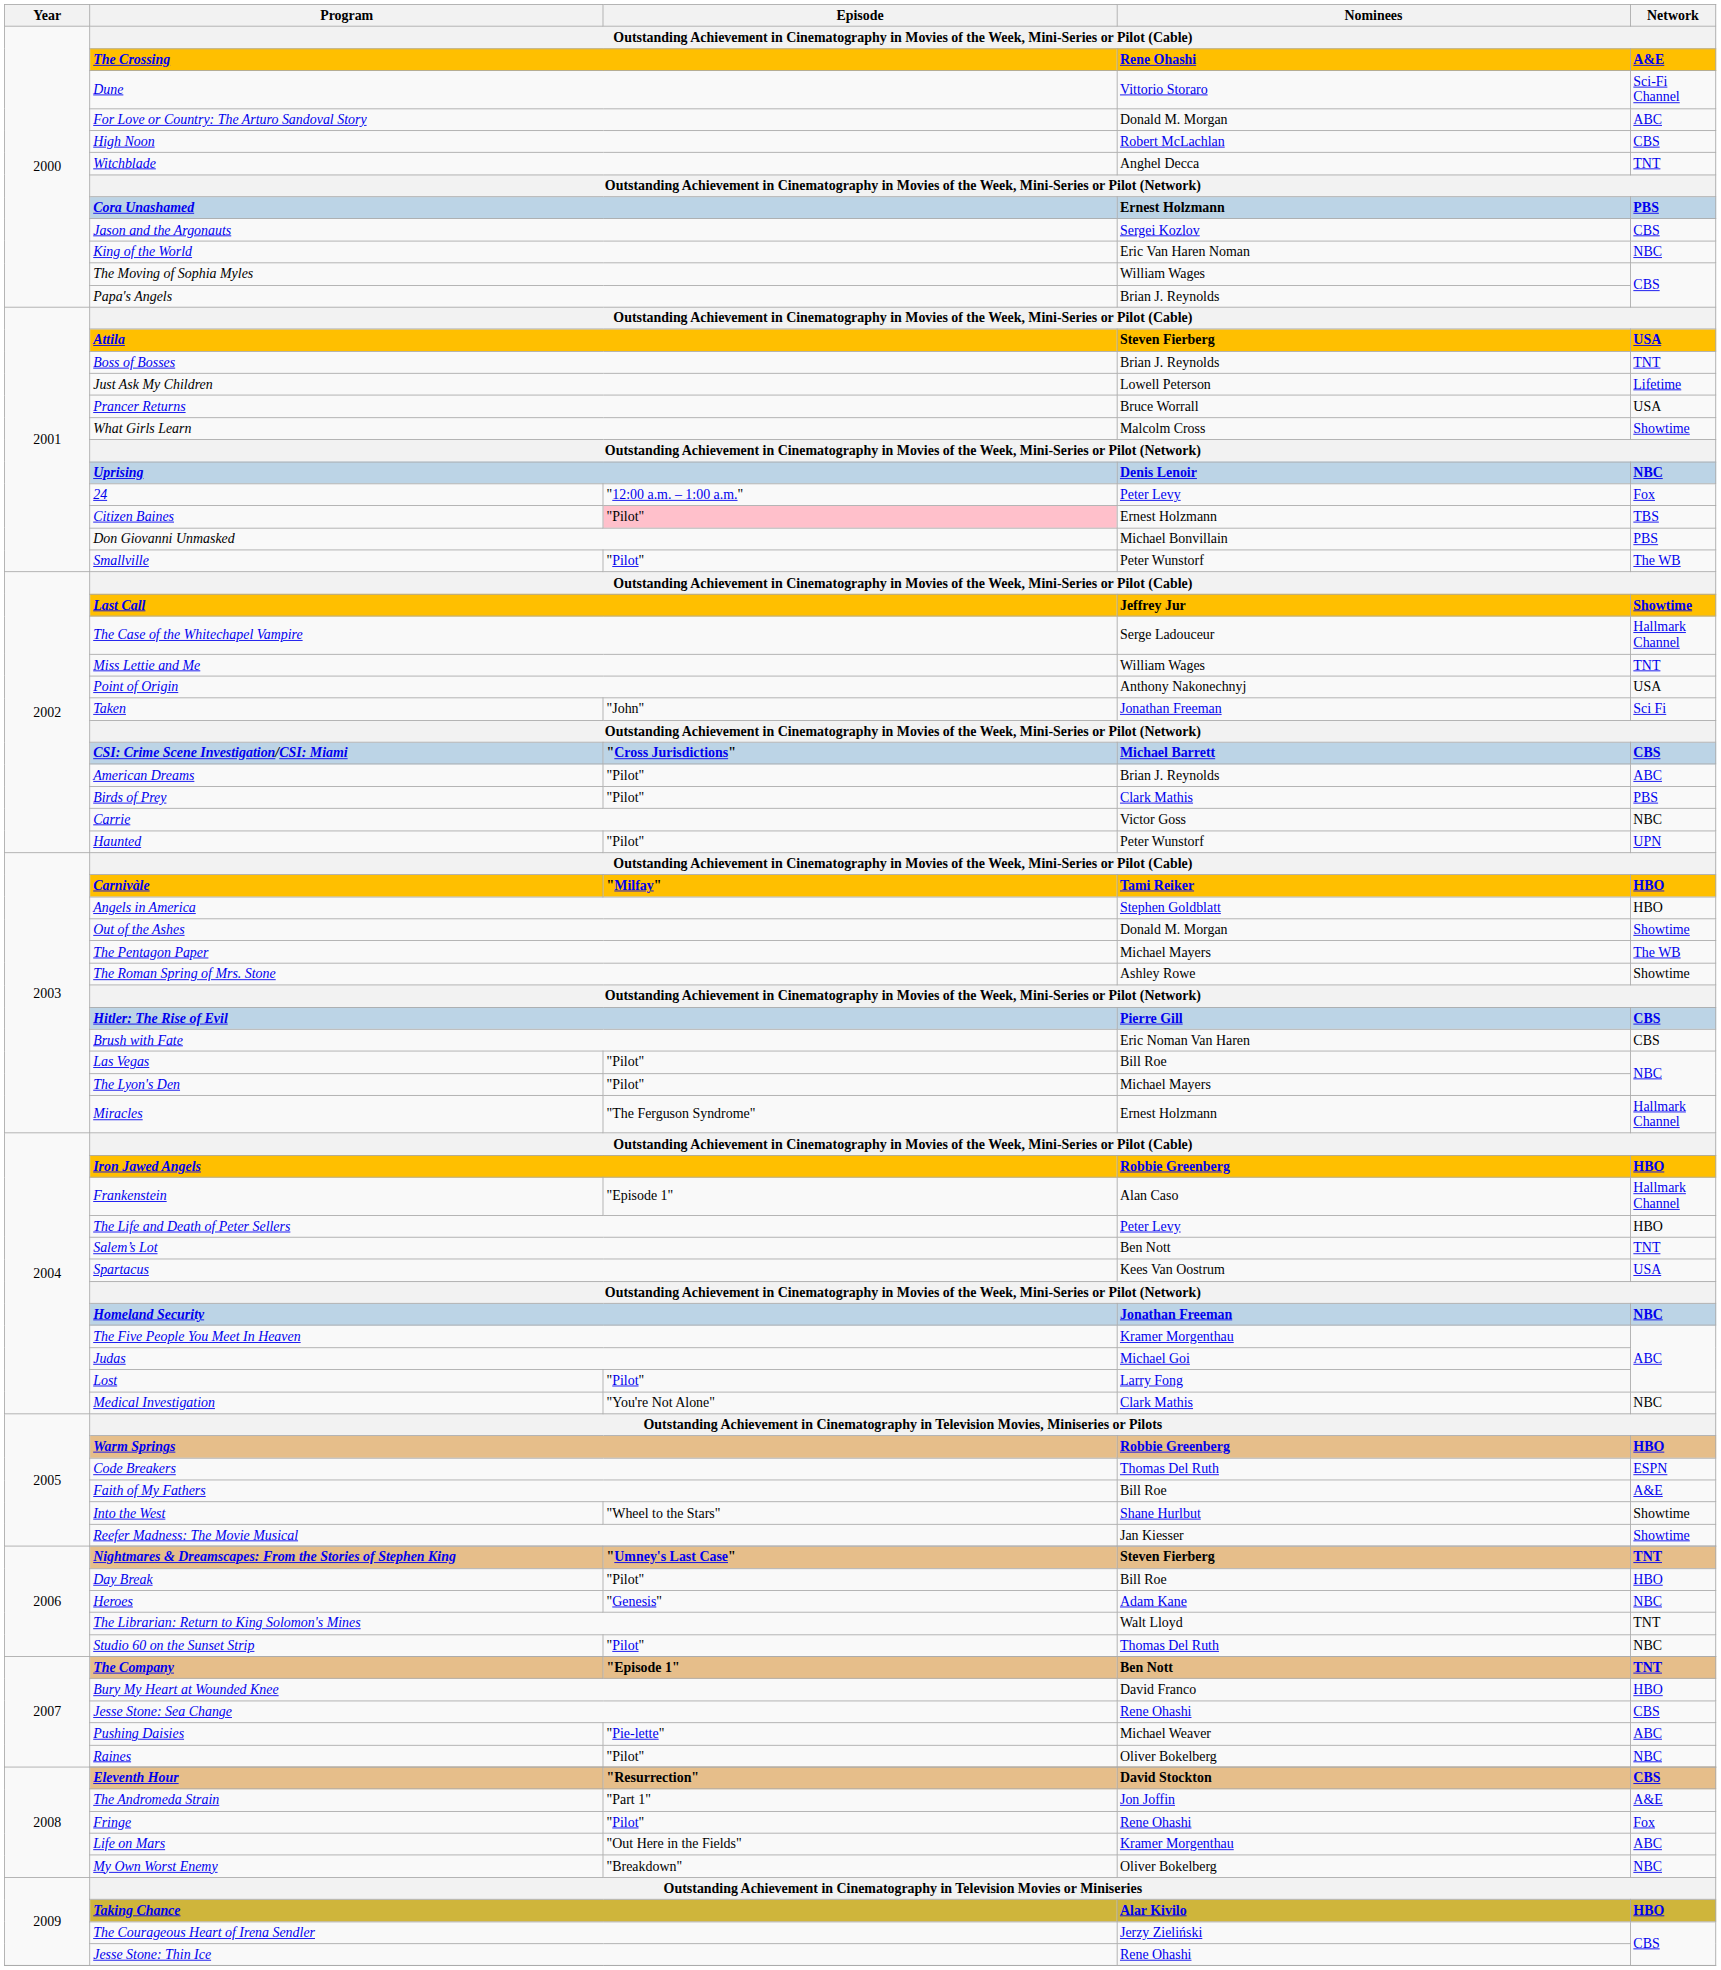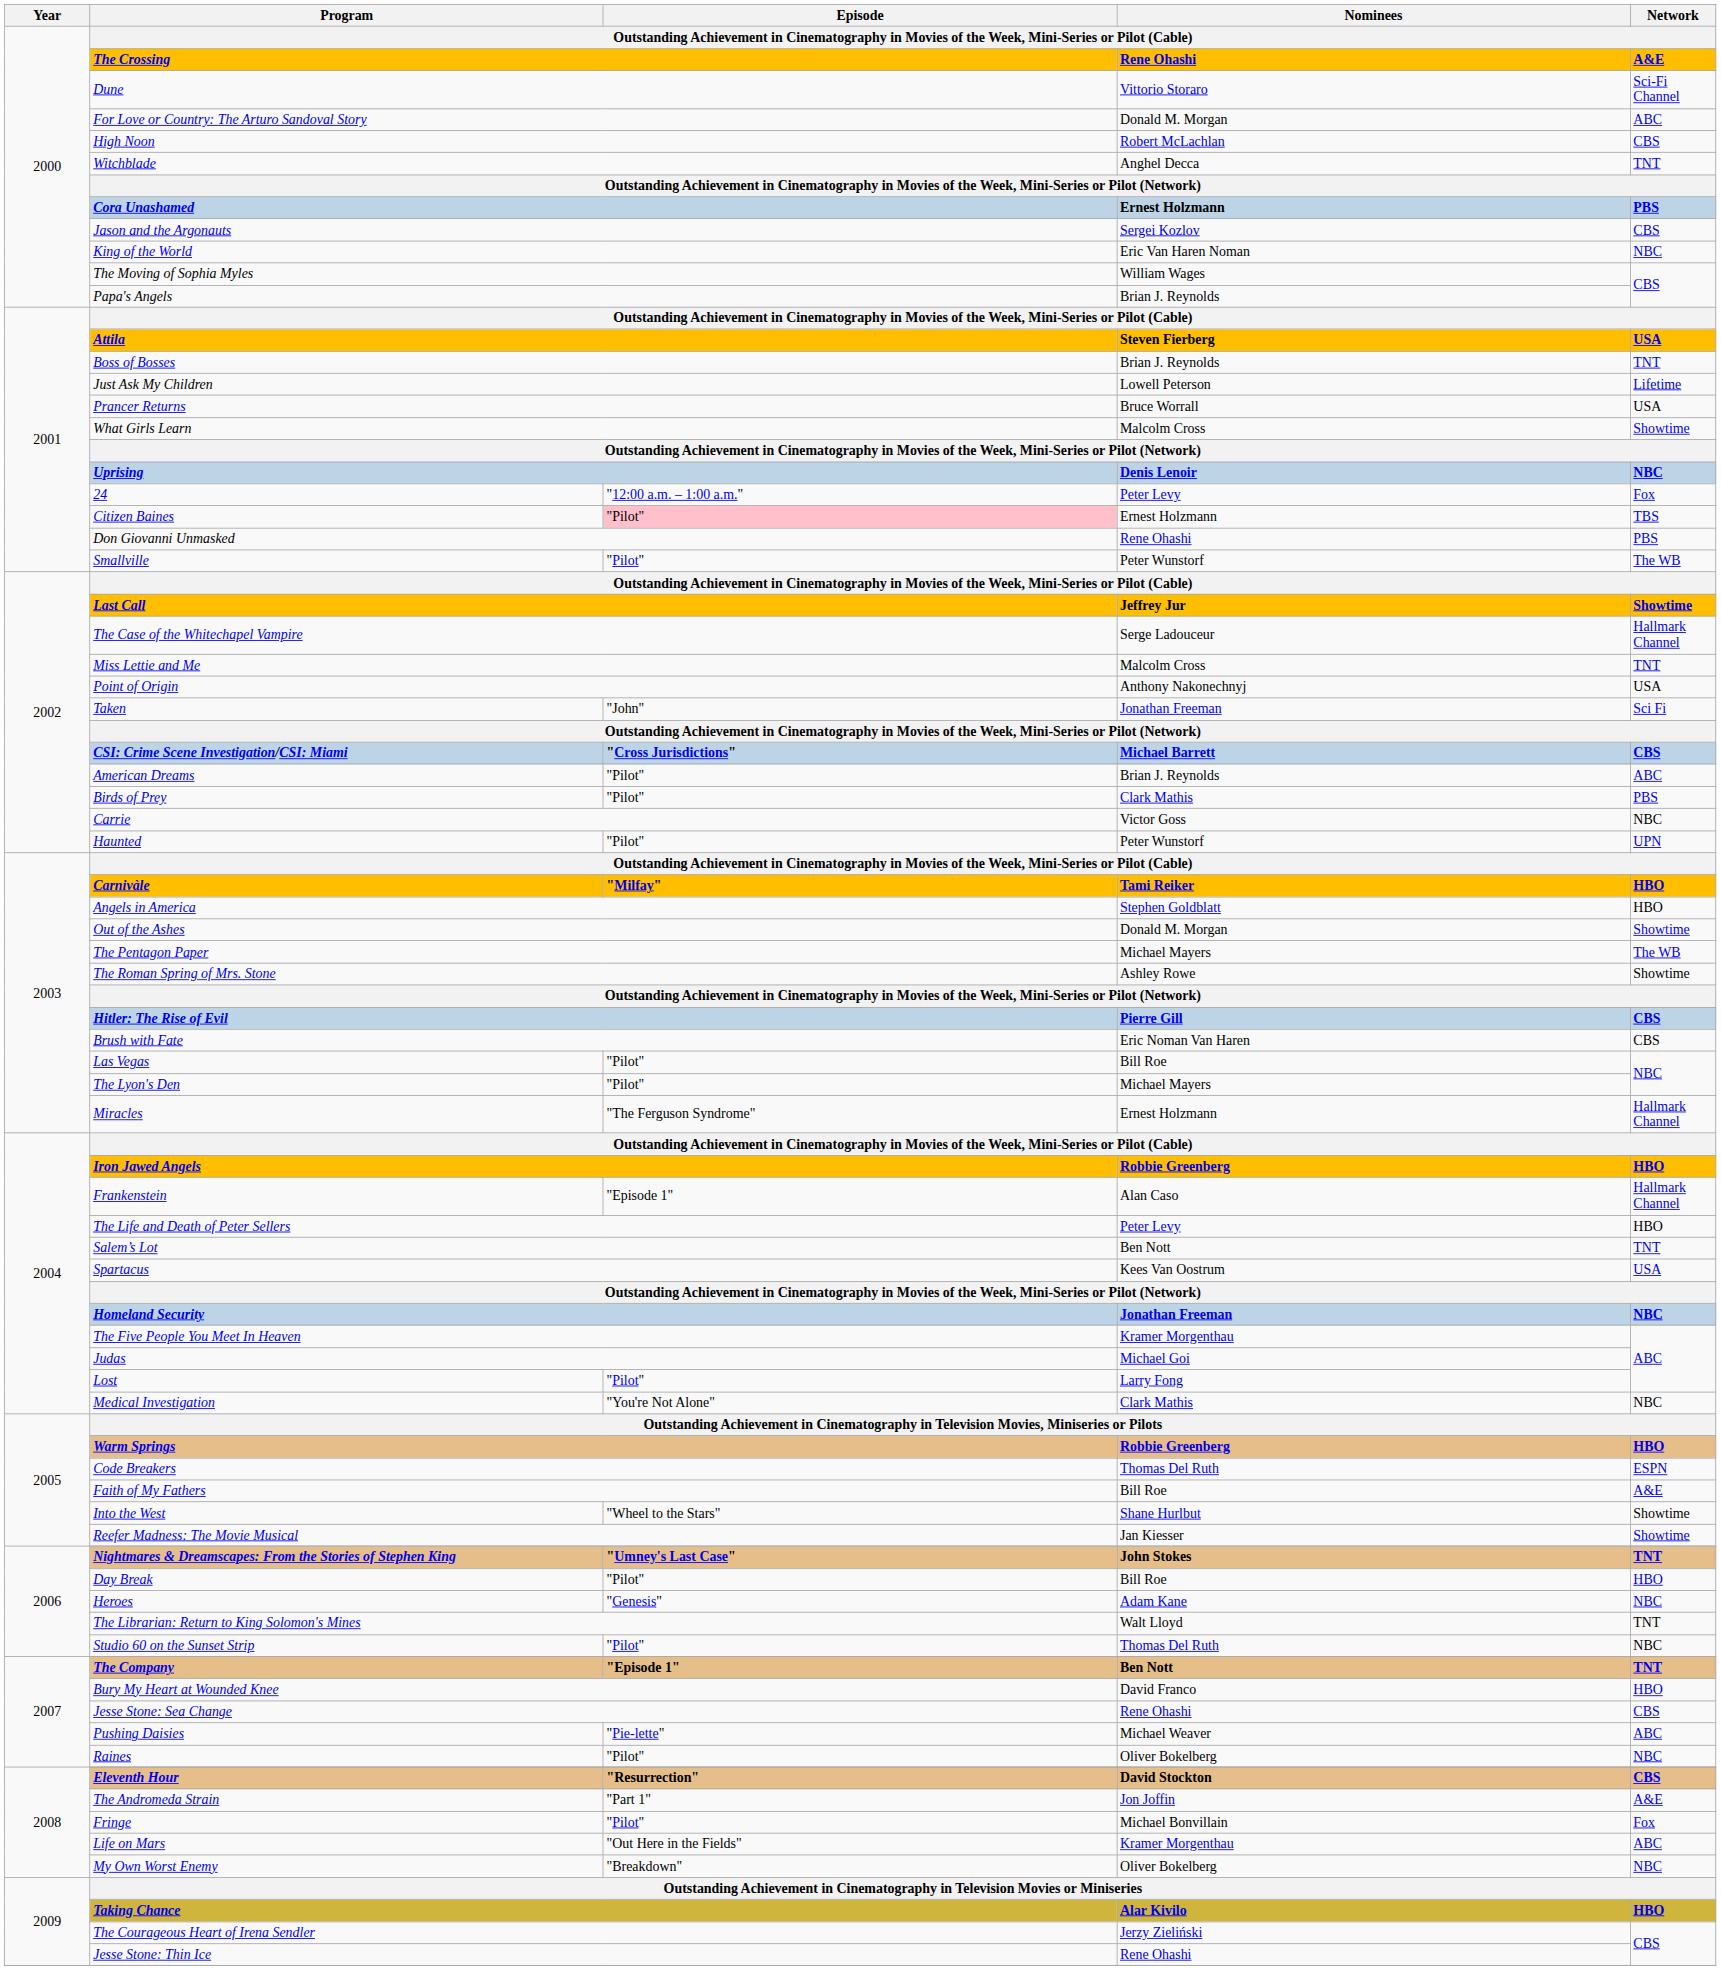Don Giovanni Unmasked | Nominees: Michael Bonvillain -> Rene Ohashi
Miss Lettie and Me | Nominees: William Wages -> Malcolm Cross
Nightmares & Dreamscapes: From the Stories of Stephen King | Nominees: Steven Fierberg -> John Stokes
Fringe | Nominees: Rene Ohashi -> Michael Bonvillain
